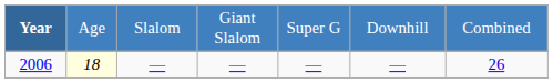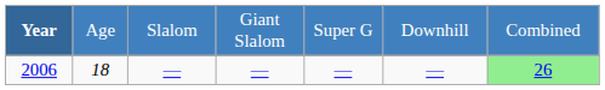2006 | column 2: lightyellow background -> no background
2006 | column 7: no background -> lightgreen background
